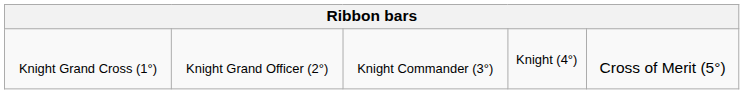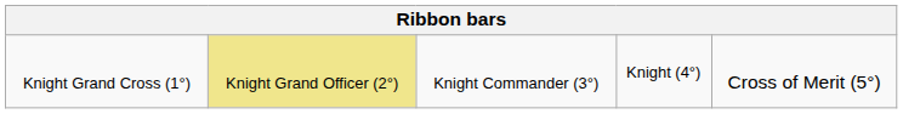Knight Grand Cross (1°) | column 2: no background -> khaki background
